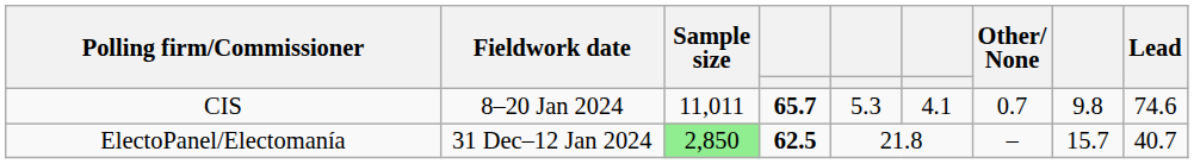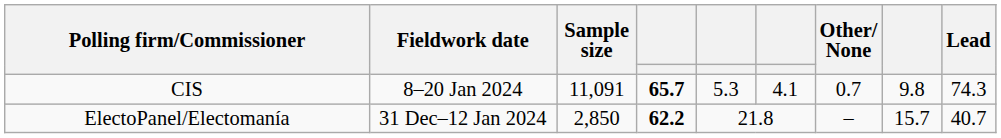CIS | Sample size: 11,011 -> 11,091
CIS | Lead: 74.6 -> 74.3
ElectoPanel/Electomanía | Sample size: lightgreen background -> no background
ElectoPanel/Electomanía | column 4: 62.5 -> 62.2
